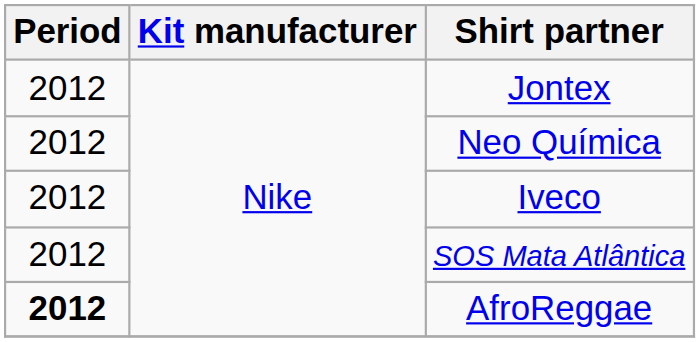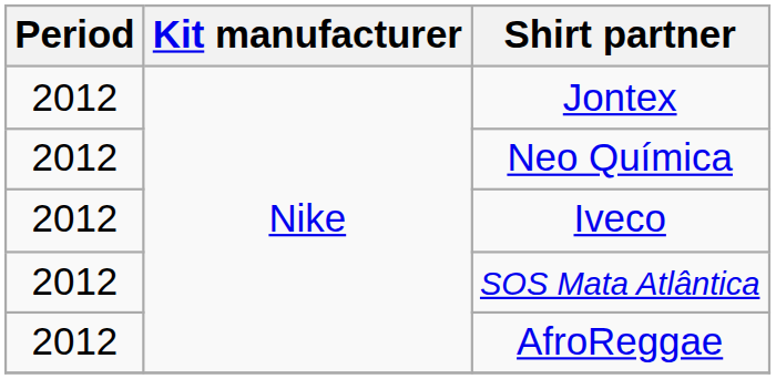AfroReggae | Period: bold -> normal
